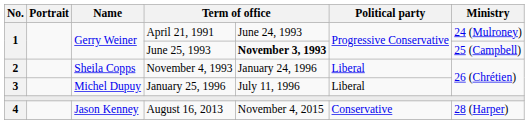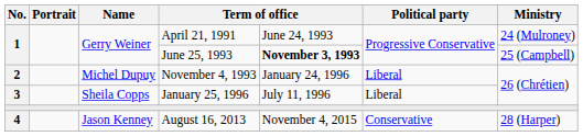November 4, 1993 | Name: Sheila Copps -> Michel Dupuy
January 25, 1996 | Name: Michel Dupuy -> Sheila Copps
